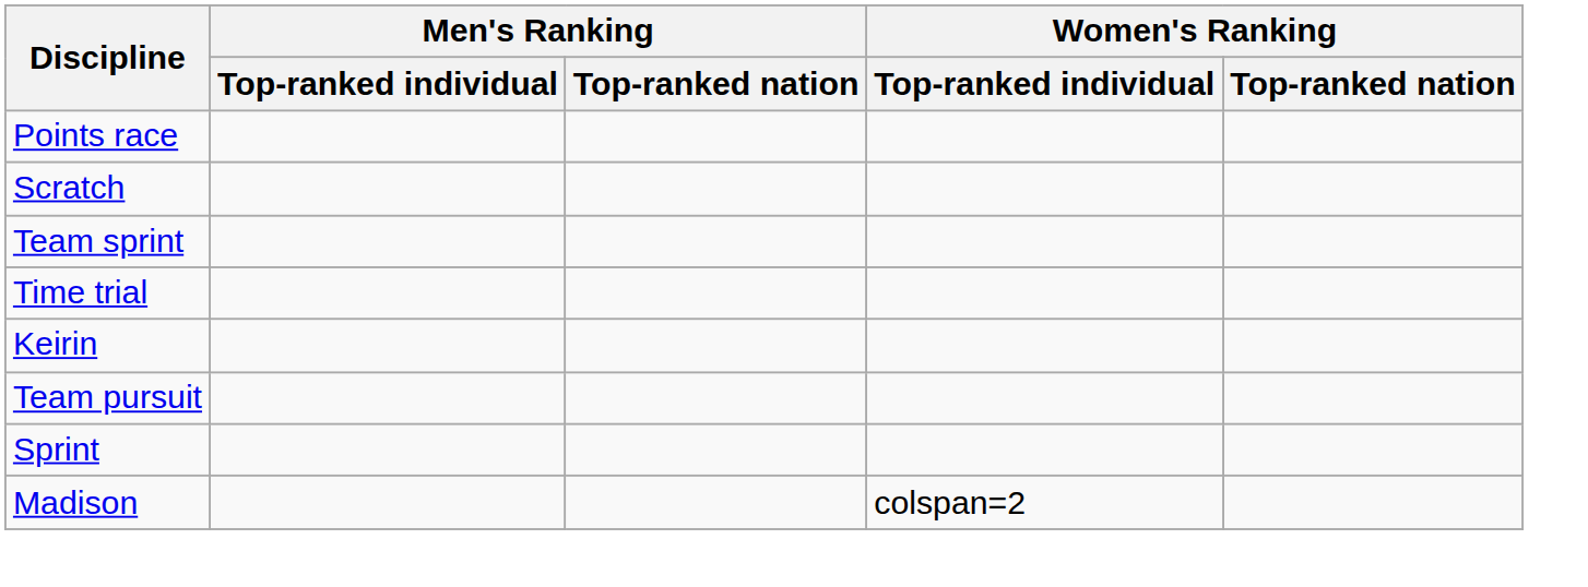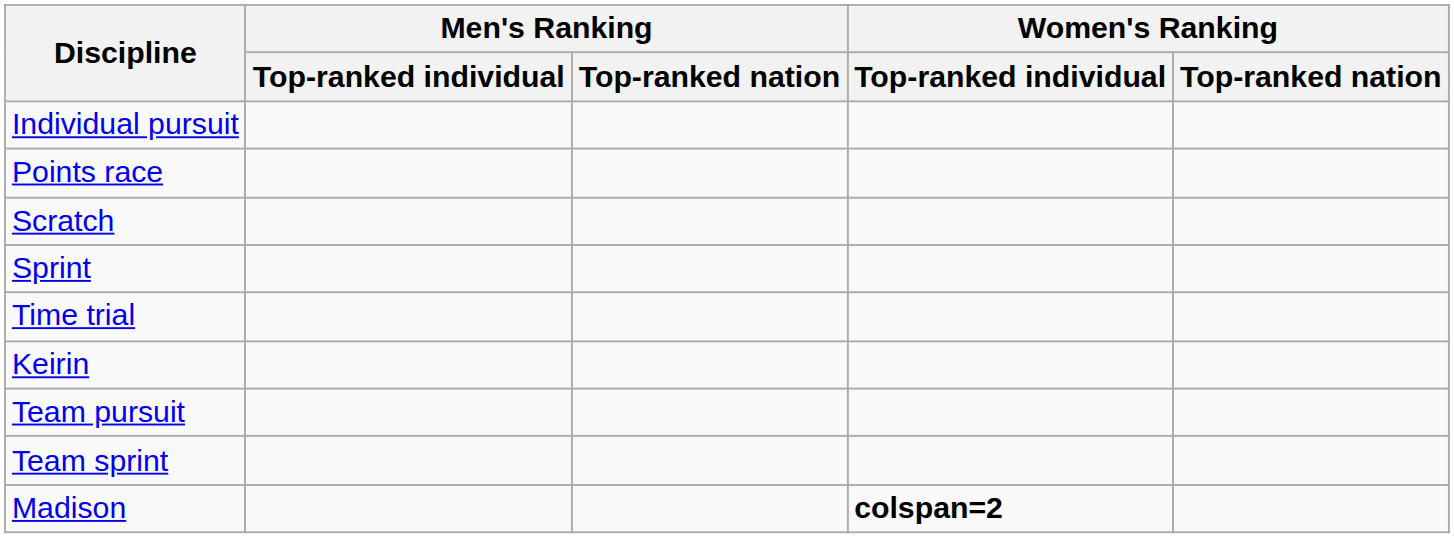+ row: Individual pursuit
rows swapped: Sprint <-> Team sprint
Madison | Women's Ranking / Top-ranked individual: normal -> bold
